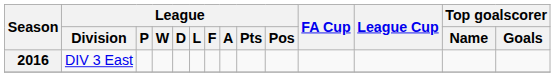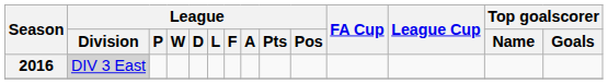2016 | League / Division: no background -> lightgrey background
